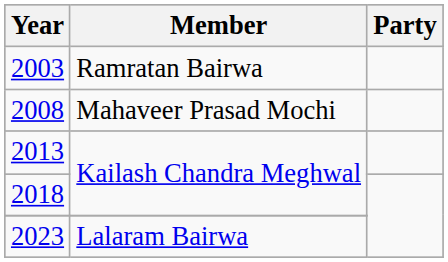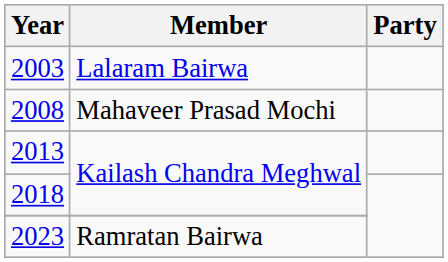2003 | Member: Ramratan Bairwa -> Lalaram Bairwa
2023 | Member: Lalaram Bairwa -> Ramratan Bairwa
